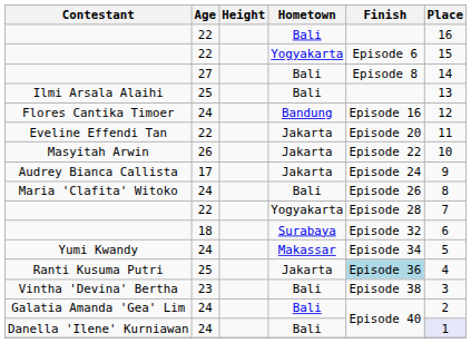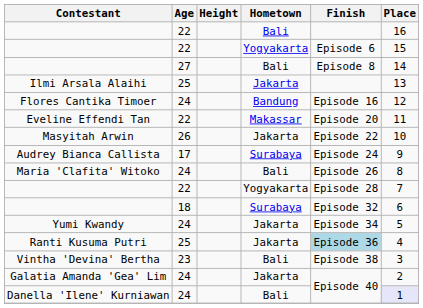Ilmi Arsala Alaihi | Hometown: Bali -> Jakarta
Eveline Effendi Tan | Hometown: Jakarta -> Makassar
Audrey Bianca Callista | Hometown: Jakarta -> Surabaya
Yumi Kwandy | Hometown: Makassar -> Jakarta
Galatia Amanda 'Gea' Lim | Hometown: Bali -> Jakarta
